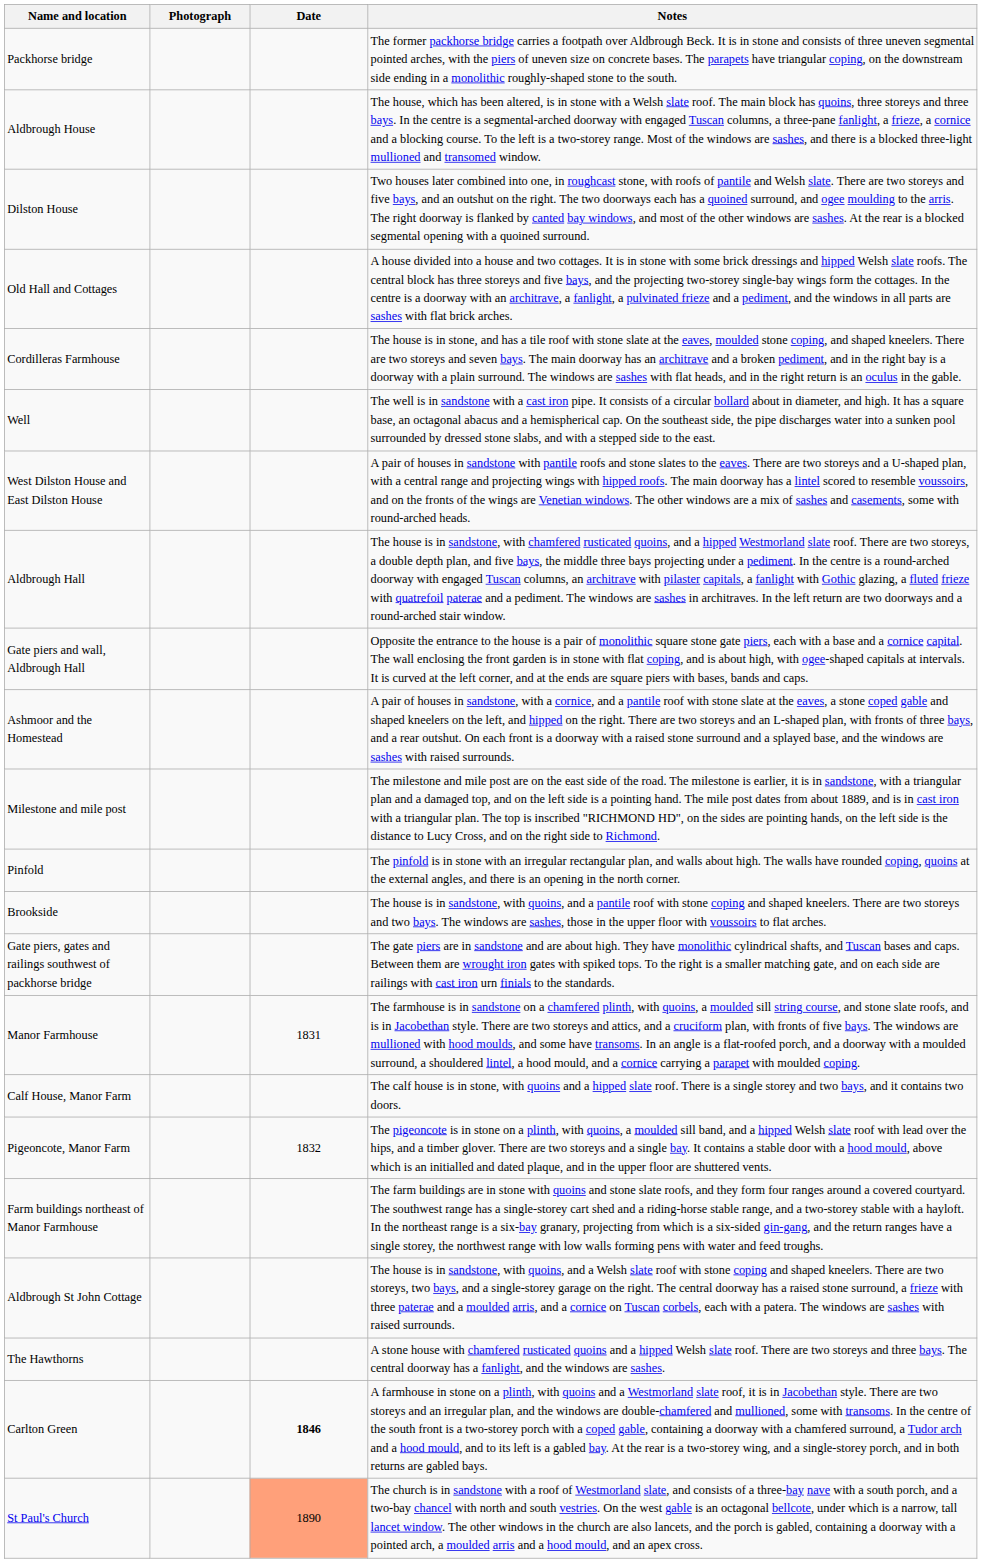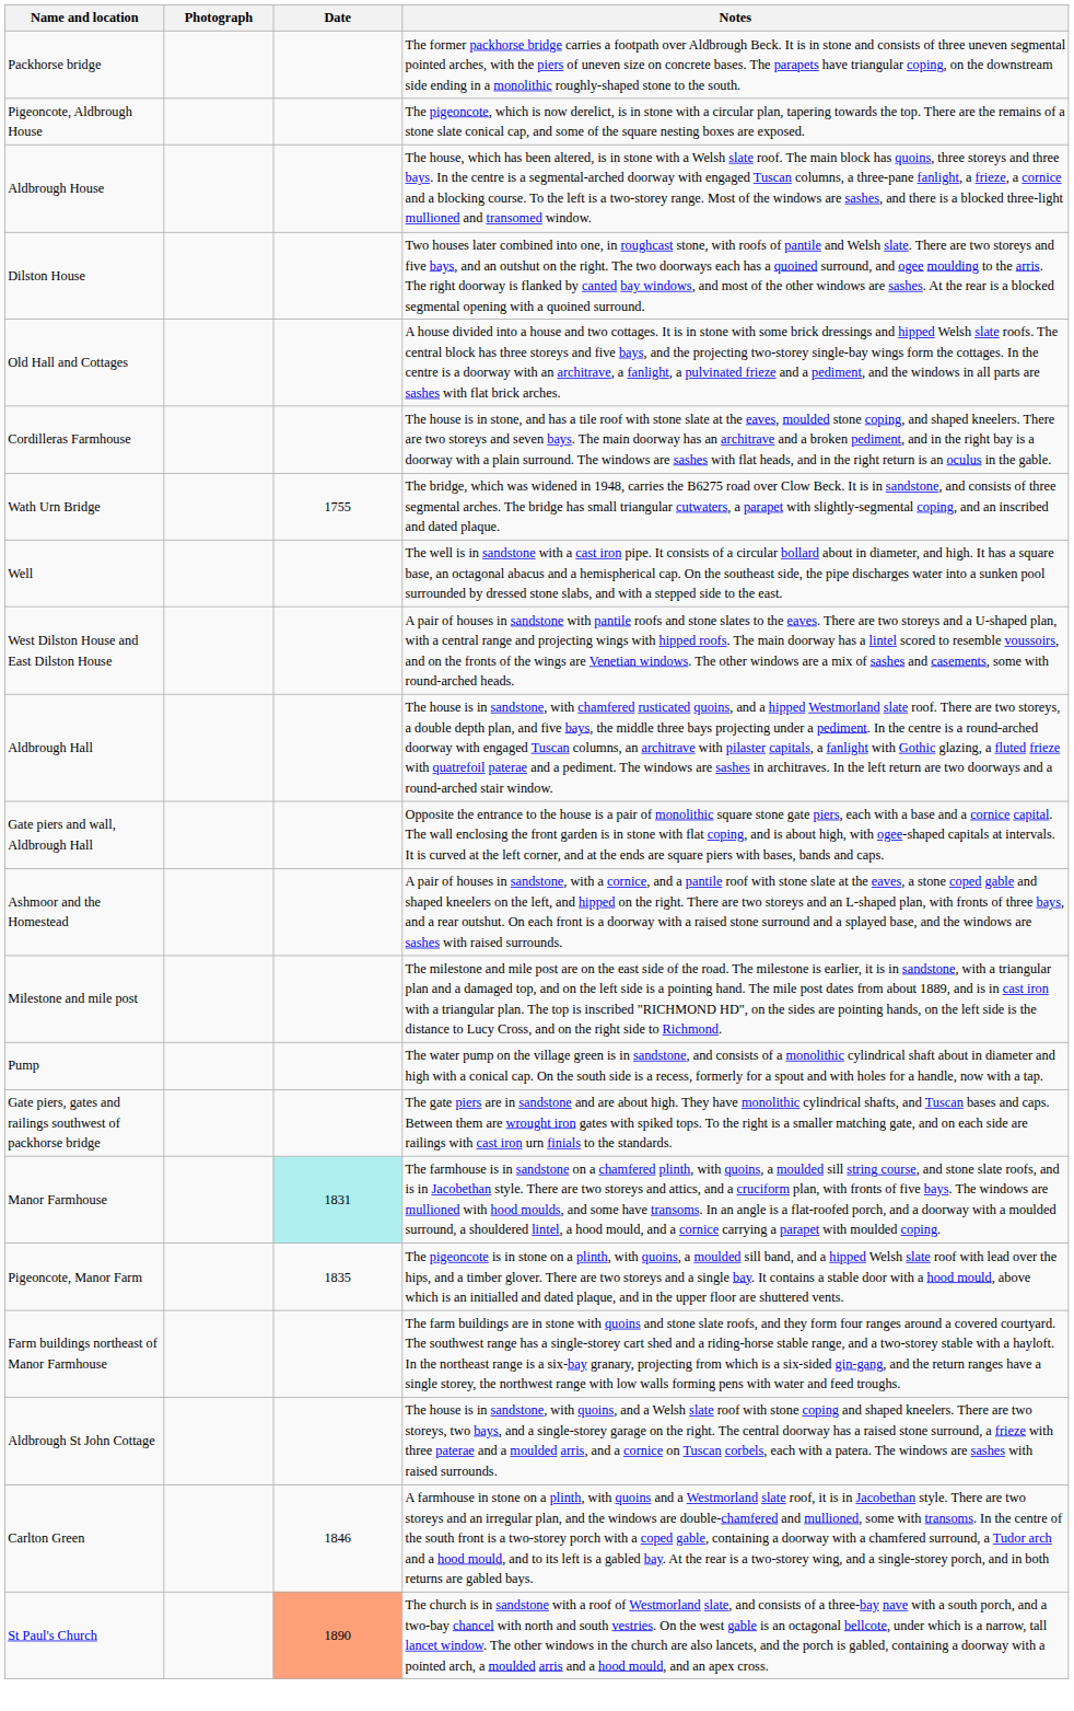+ row: Pigeoncote, Aldbrough House | The pigeoncote, which is now derelict, is in stone with a circular plan, tapering towards the top. There are the remains of a stone slate conical cap, and some of the square nesting boxes are exposed.
+ row: Wath Urn Bridge | 1755 | The bridge, which was widened in 1948, carries the B6275 road over Clow Beck. It is in sandstone, and consists of three segmental arches. The bridge has small triangular cutwaters, a parapet with slightly-segmental coping, and an inscribed and dated plaque.
- row: Pinfold | The pinfold is in stone with an irregular rectangular plan, and walls about high. The walls have rounded coping, quoins at the external angles, and there is an opening in the north corner.
+ row: Pump | The water pump on the village green is in sandstone, and consists of a monolithic cylindrical shaft about in diameter and high with a conical cap. On the south side is a recess, formerly for a spout and with holes for a handle, now with a tap.
- row: Brookside | The house is in sandstone, with quoins, and a pantile roof with stone coping and shaped kneelers. There are two storeys and two bays. The windows are sashes, those in the upper floor with voussoirs to flat arches.
Manor Farmhouse | Date: no background -> paleturquoise background
- row: Calf House, Manor Farm | The calf house is in stone, with quoins and a hipped slate roof. There is a single storey and two bays, and it contains two doors.
Pigeoncote, Manor Farm | Date: 1832 -> 1835
- row: The Hawthorns | A stone house with chamfered rusticated quoins and a hipped Welsh slate roof. There are two storeys and three bays. The central doorway has a fanlight, and the windows are sashes.
Carlton Green | Date: bold -> normal
